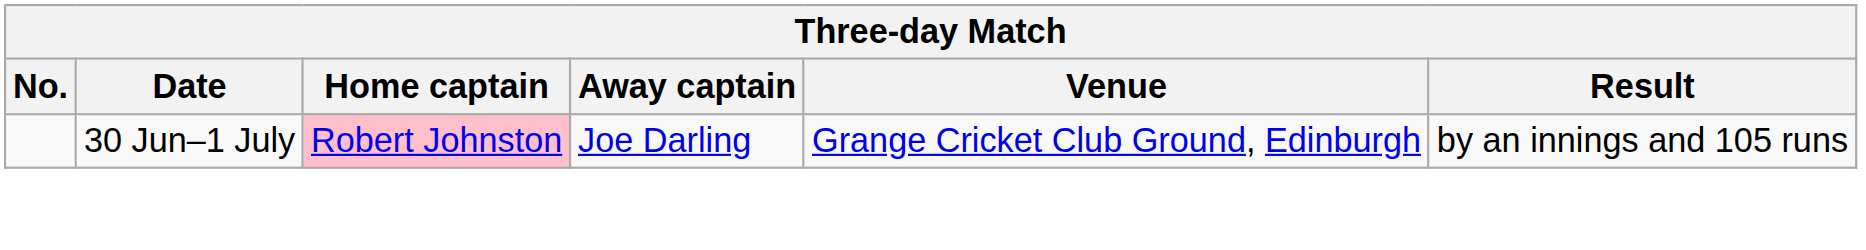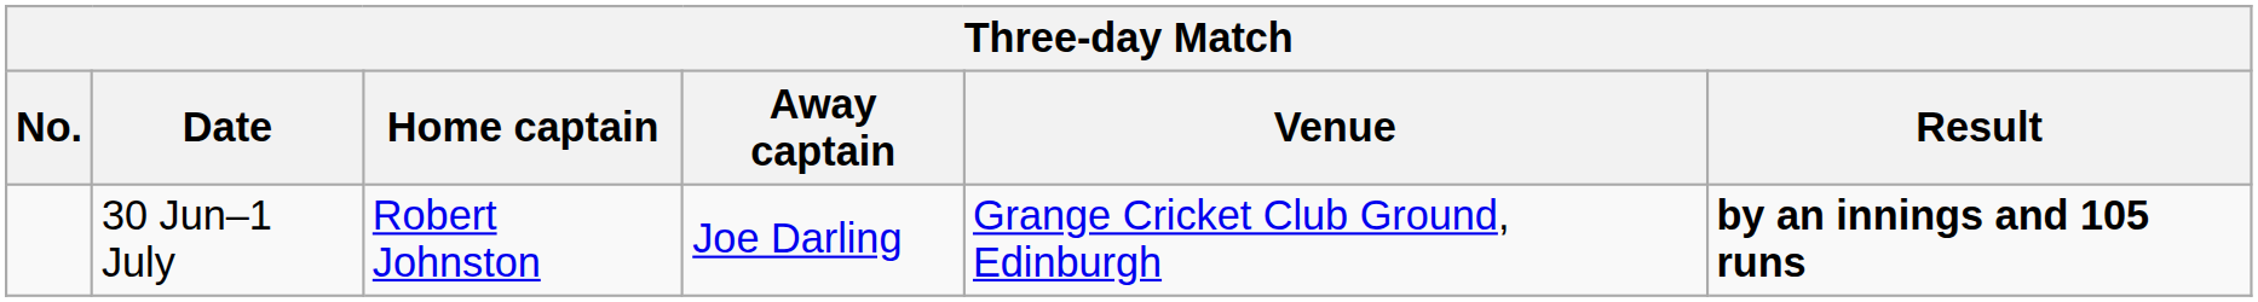30 Jun–1 July | Home captain: pink background -> no background
30 Jun–1 July | Result: normal -> bold
